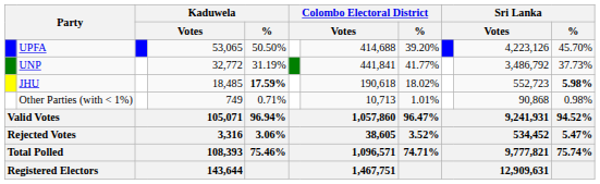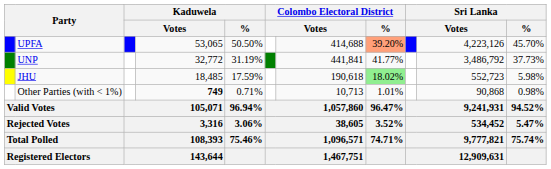UPFA | Colombo Electoral District / %: no background -> lightsalmon background
JHU | Kaduwela / %: bold -> normal
JHU | Colombo Electoral District / %: no background -> lightgreen background
JHU | Sri Lanka / %: bold -> normal
Other Parties (with < 1%) | column 4: normal -> bold
